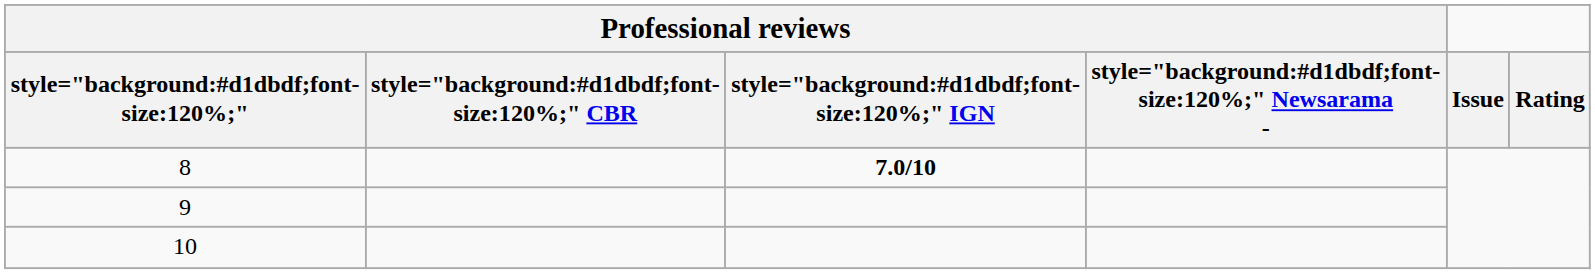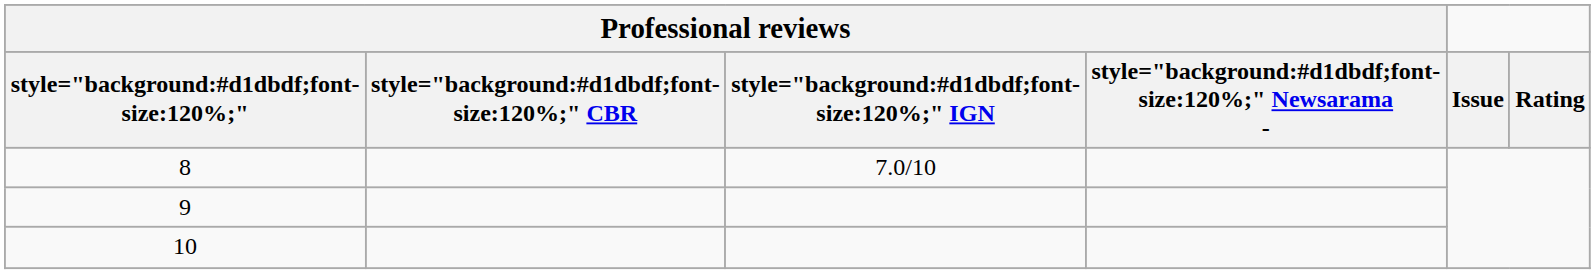8 | column 3: bold -> normal
